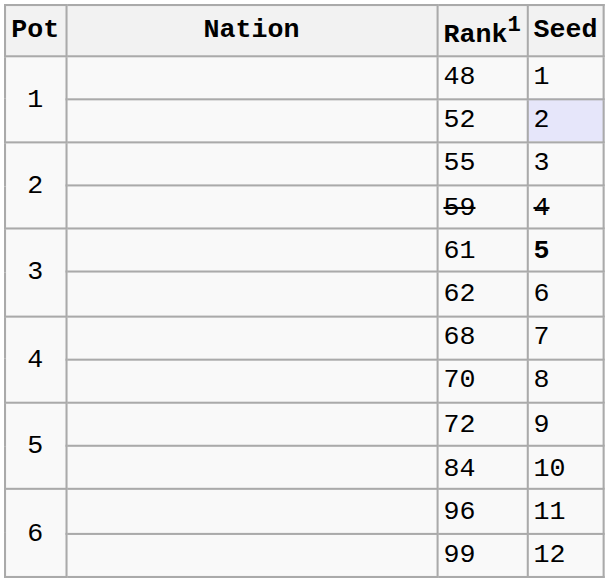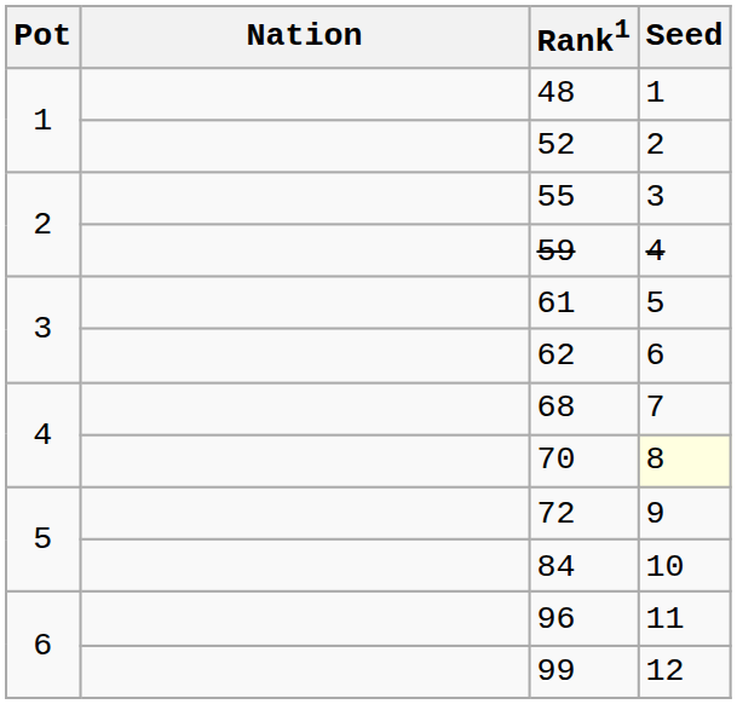52 | Seed: lavender background -> no background
61 | Seed: bold -> normal
70 | Seed: no background -> lightyellow background
